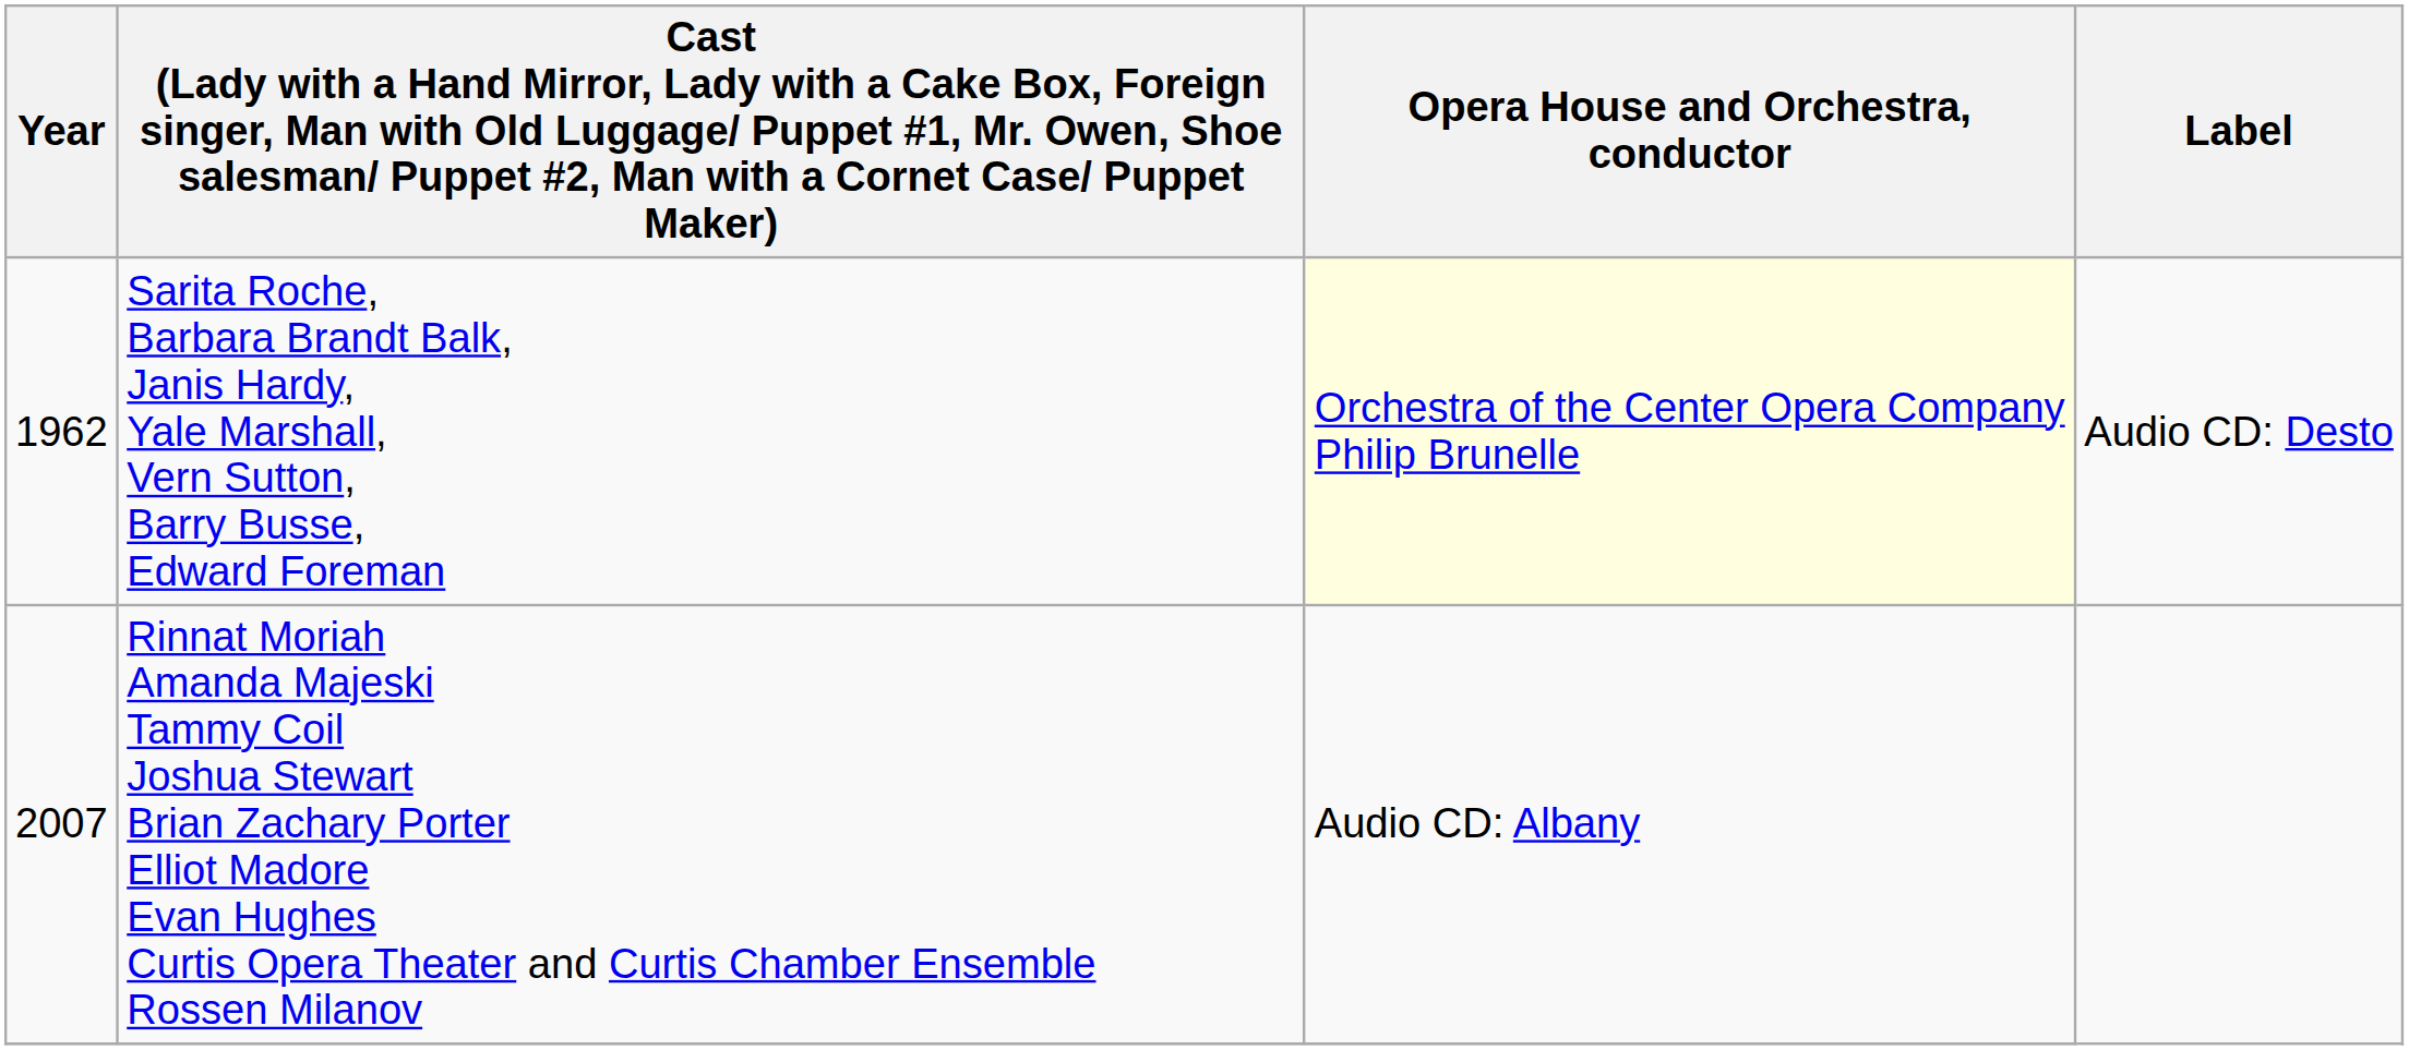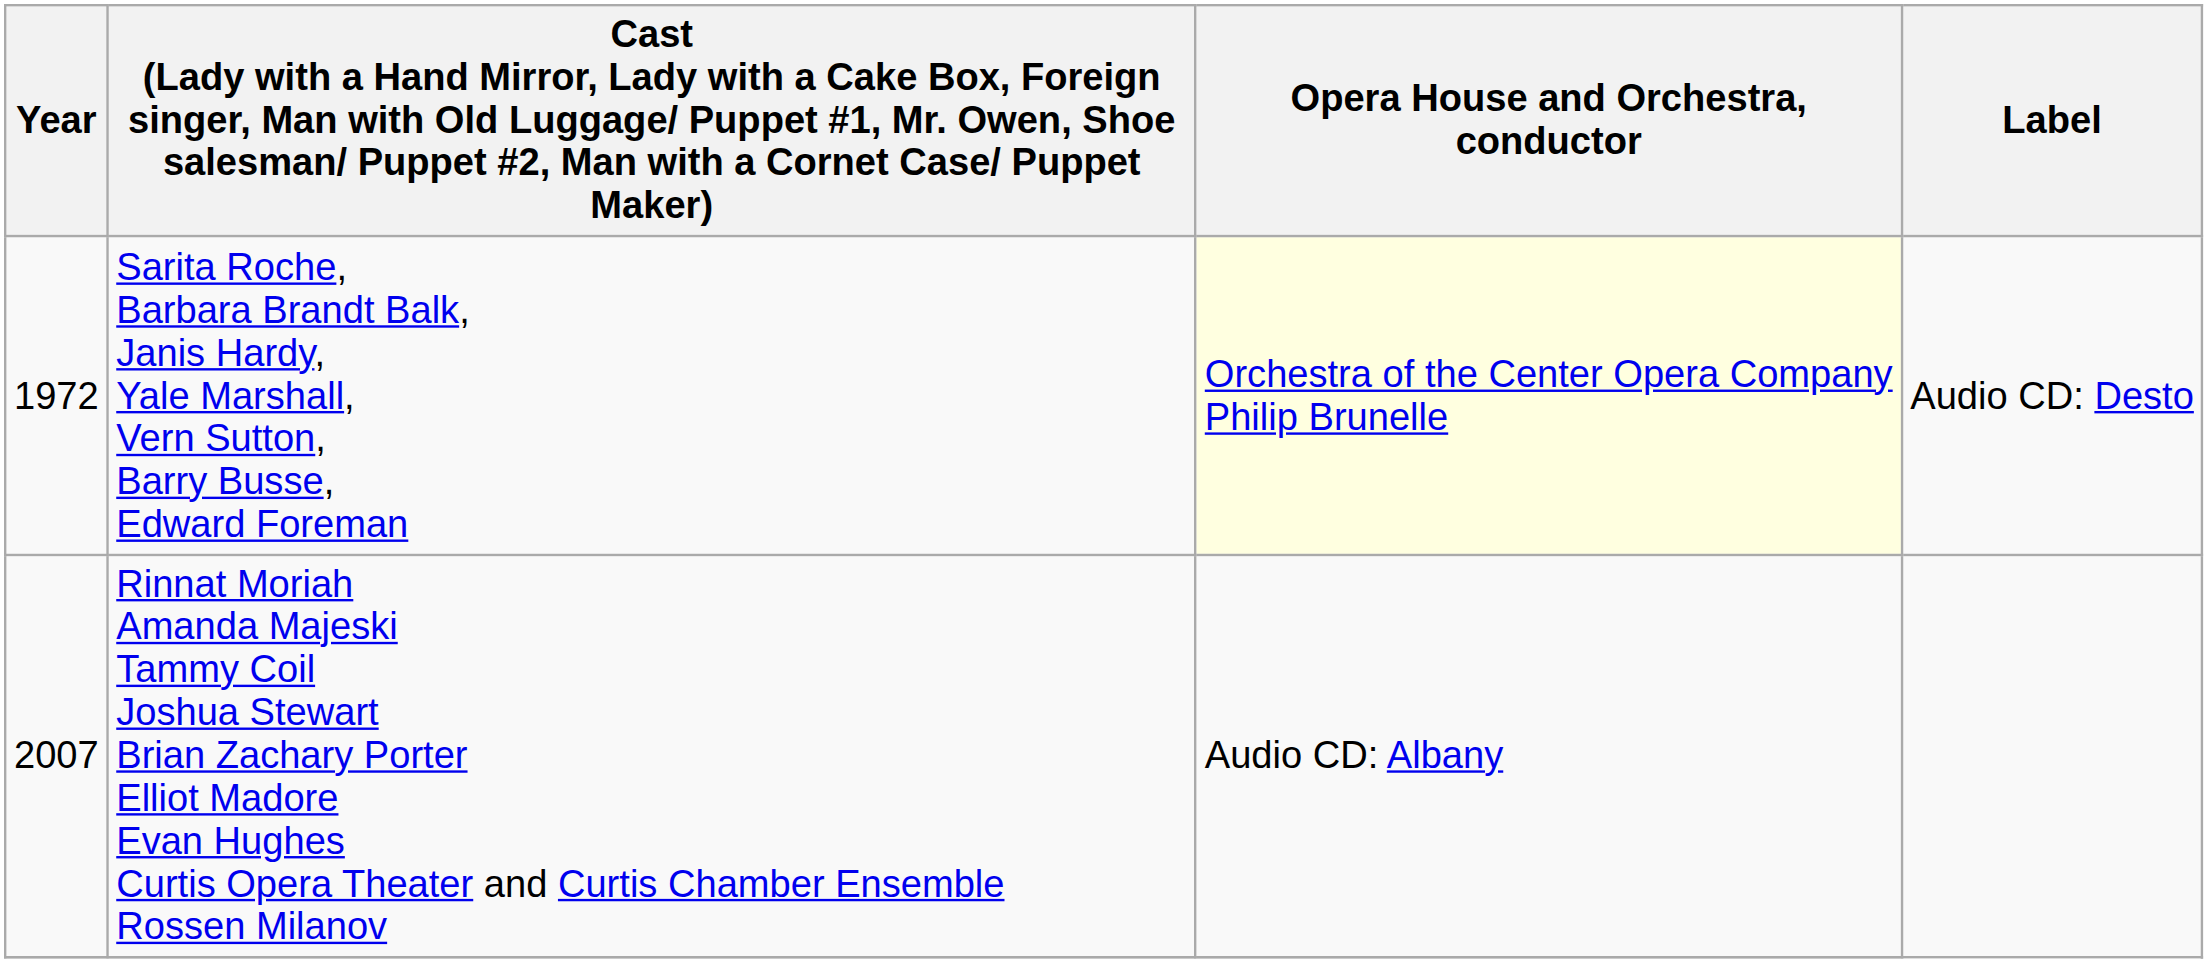row 2 | Year: 1962 -> 1972
